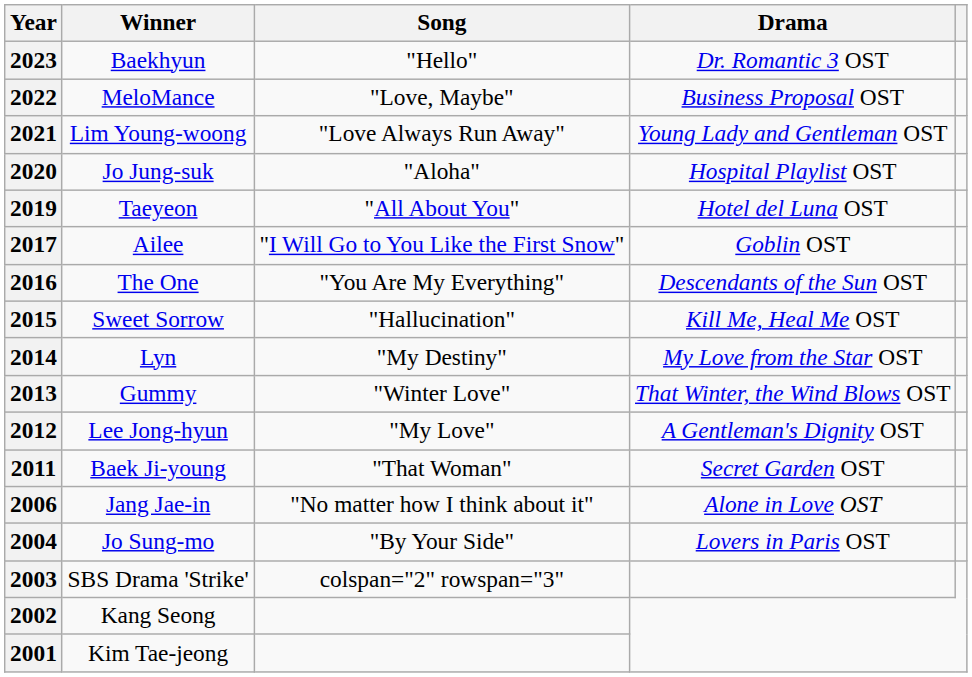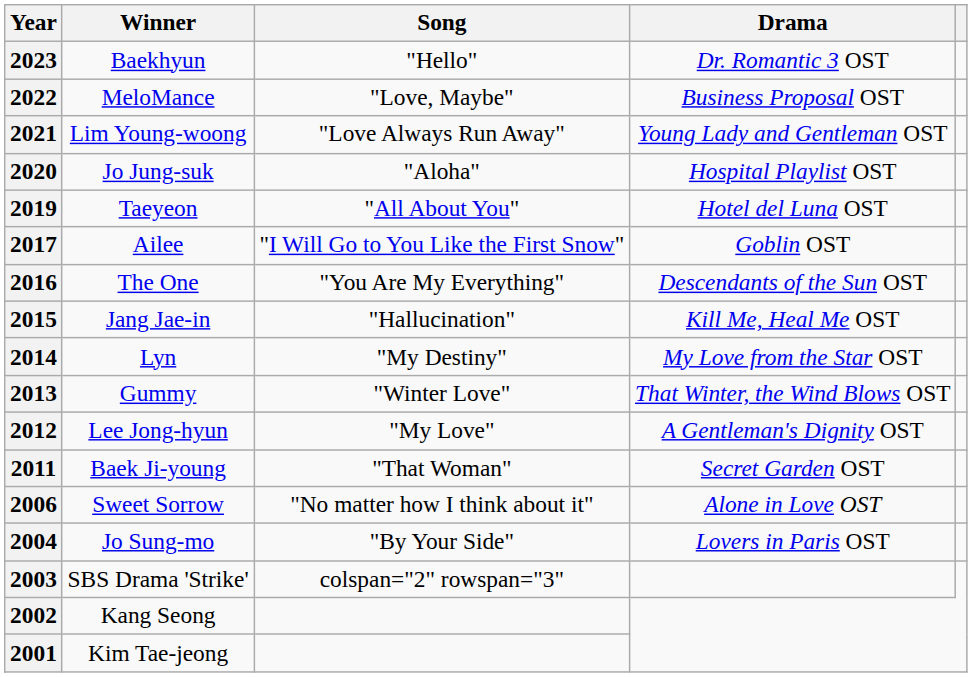2015 | Winner: Sweet Sorrow -> Jang Jae-in
2006 | Winner: Jang Jae-in -> Sweet Sorrow
